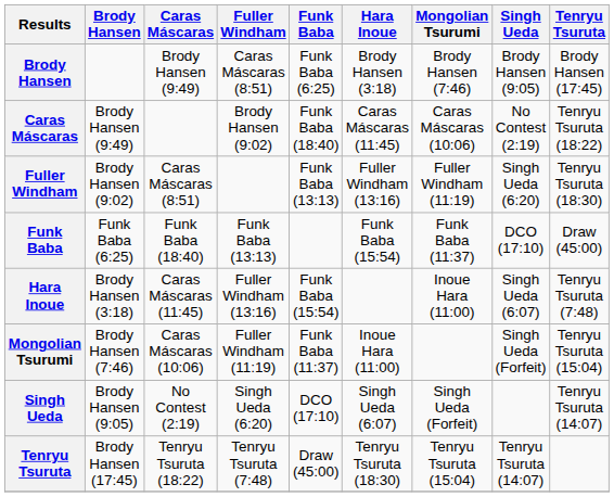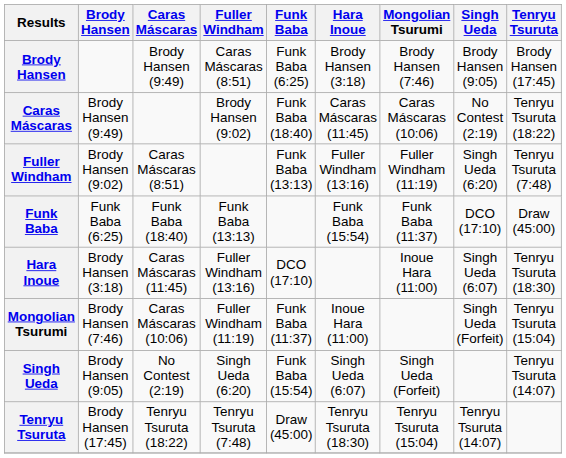row 4 | Tenryu Tsuruta: Tenryu Tsuruta (18:30) -> Tenryu Tsuruta (7:48)
row 6 | Funk Baba: Funk Baba (15:54) -> DCO (17:10)
row 6 | Tenryu Tsuruta: Tenryu Tsuruta (7:48) -> Tenryu Tsuruta (18:30)
row 8 | Funk Baba: DCO (17:10) -> Funk Baba (15:54)
